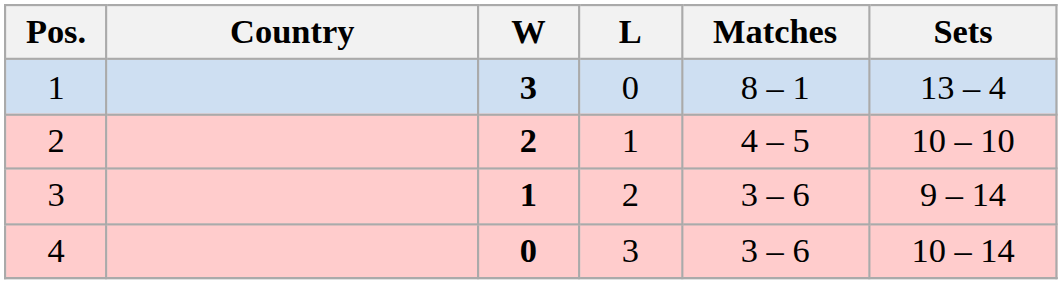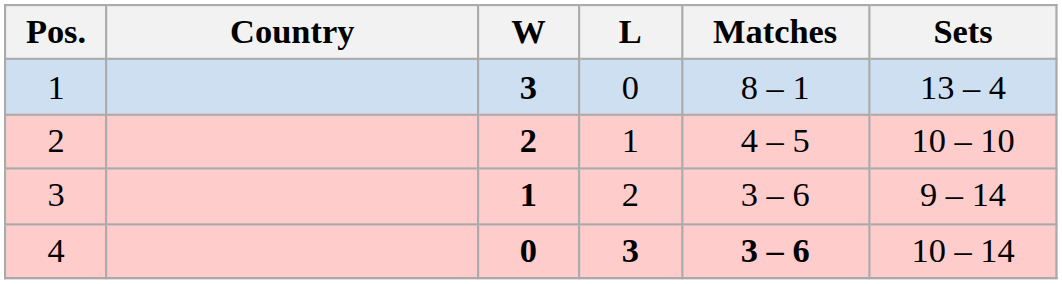4 | L: normal -> bold
4 | Matches: normal -> bold
